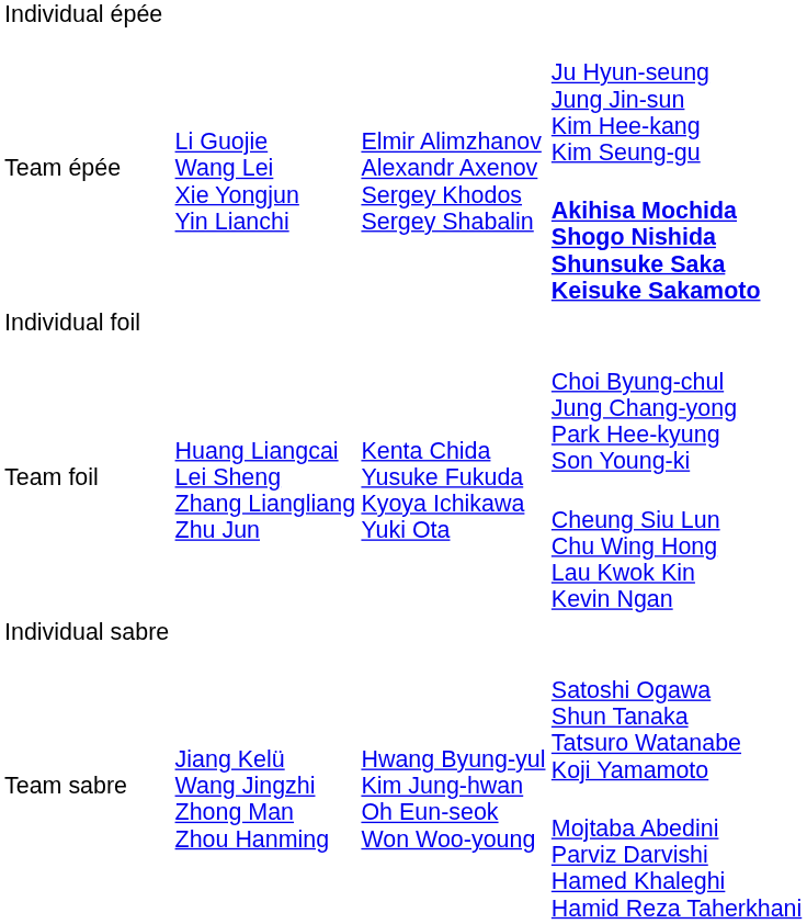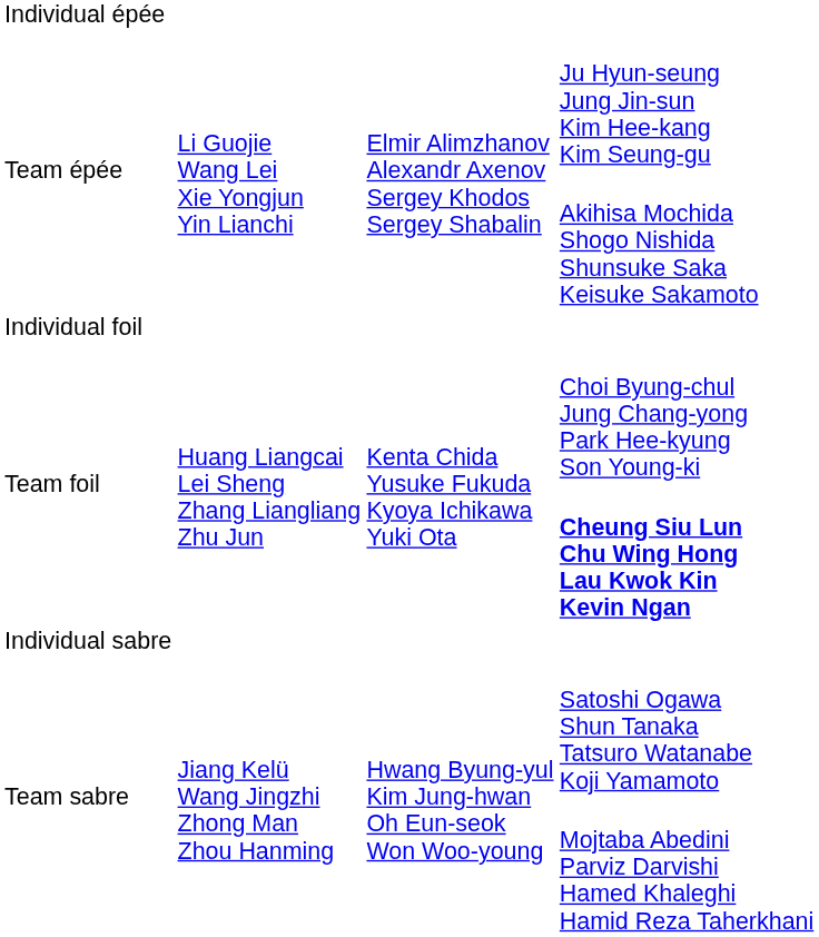Akihisa Mochida Shogo Nishida Shunsuke Saka Keisuke Sakamoto | column 4: bold -> normal
Cheung Siu Lun Chu Wing Hong Lau Kwok Kin Kevin Ngan | column 4: normal -> bold
